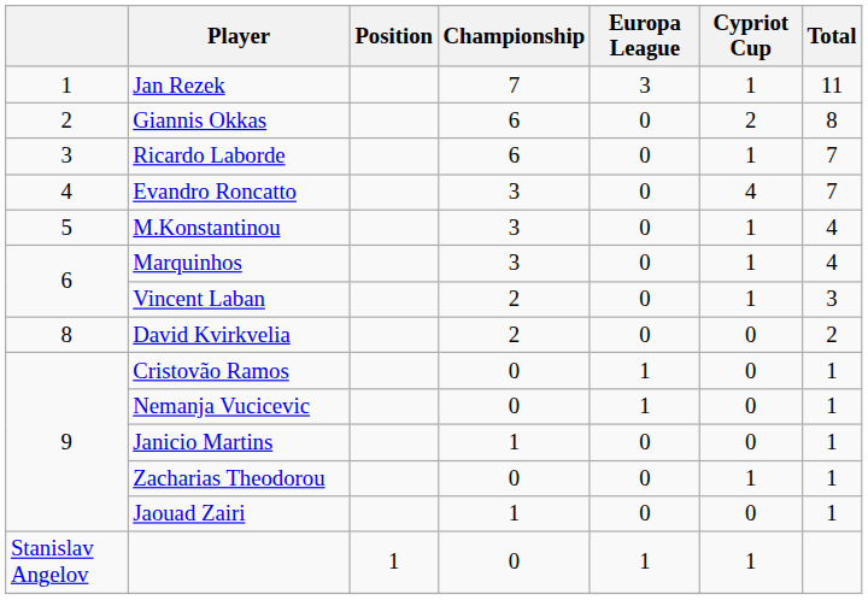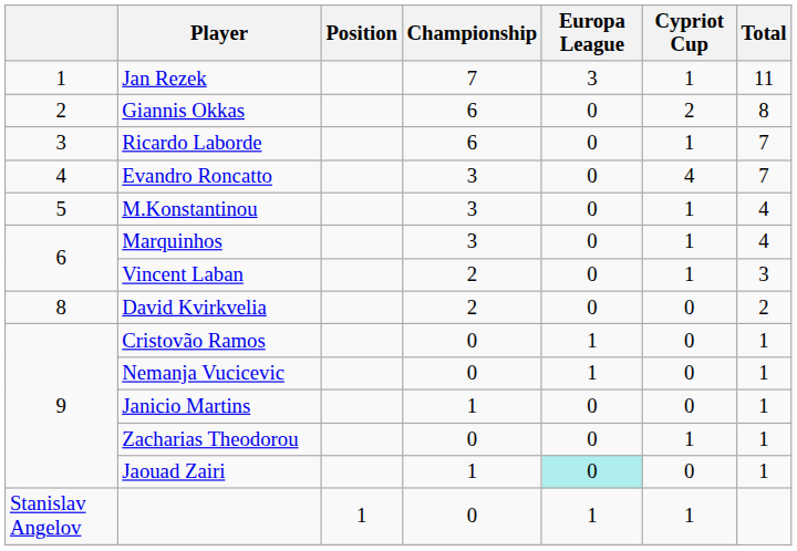Jaouad Zairi | Europa League: no background -> paleturquoise background
